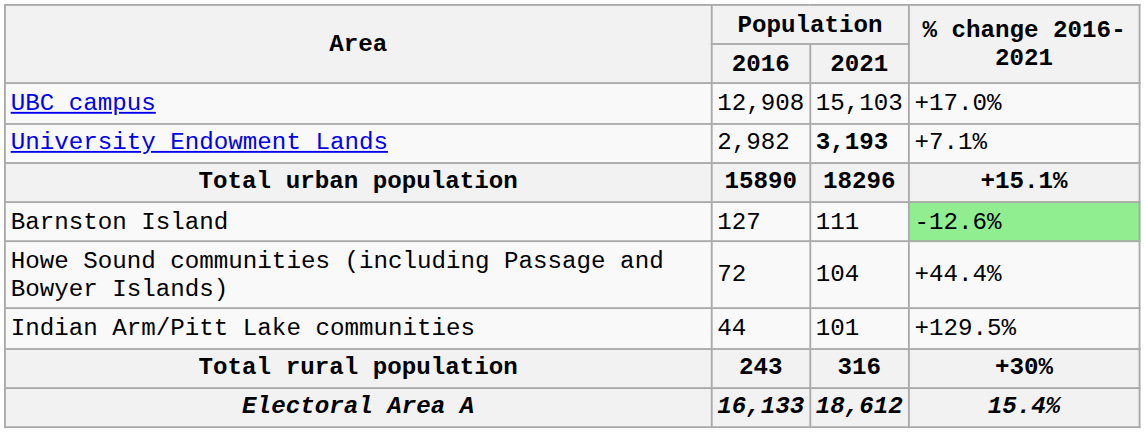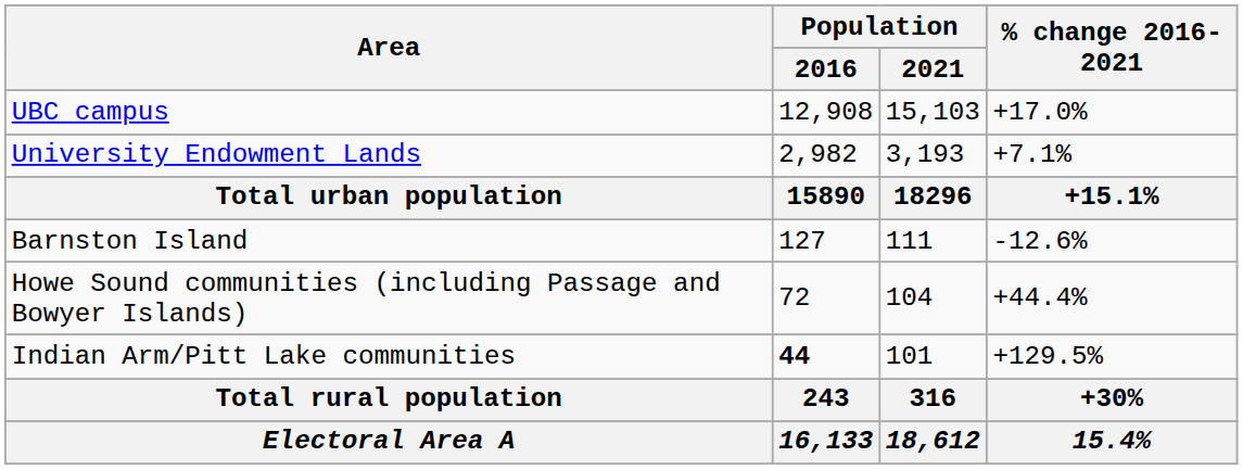University Endowment Lands | Population / 2021: bold -> normal
Barnston Island | % change 2016-2021: lightgreen background -> no background
Indian Arm/Pitt Lake communities | Population / 2016: normal -> bold
